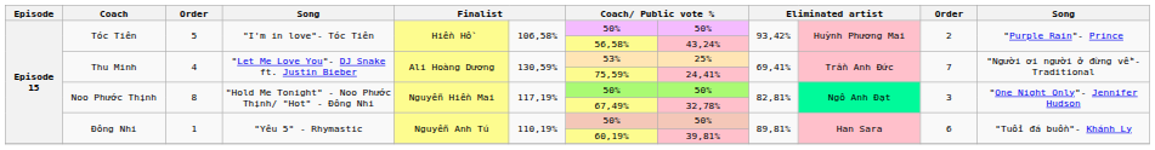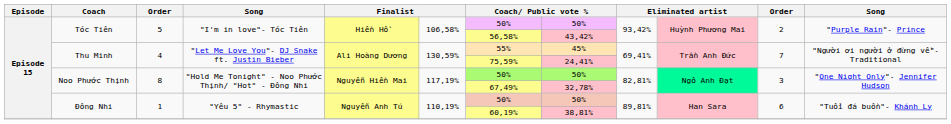row 3 | column 8: 43,24% -> 43,42%
row 4 | column 7: 53% -> 55%
row 4 | column 8: 25% -> 45%
row 9 | column 8: 39,81% -> 38,81%
